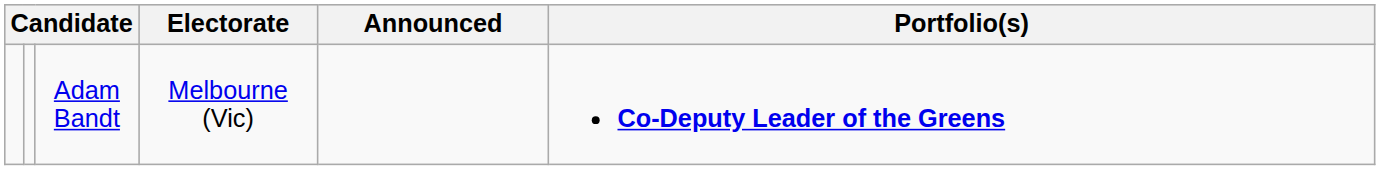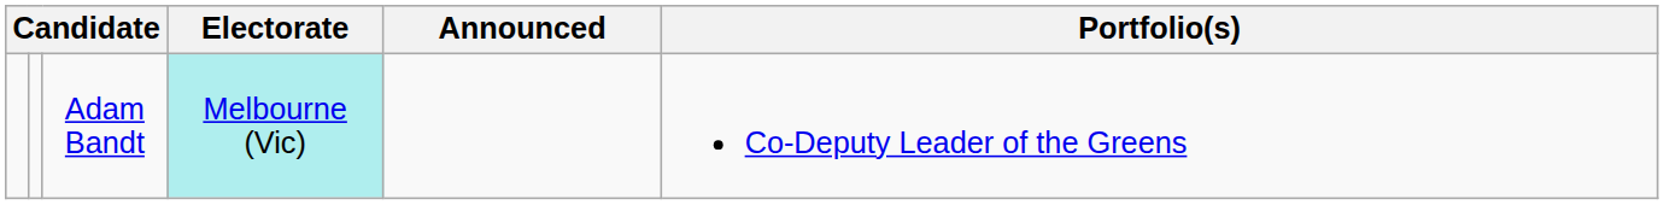Adam Bandt | Electorate: no background -> paleturquoise background
Adam Bandt | Portfolio(s): bold -> normal
